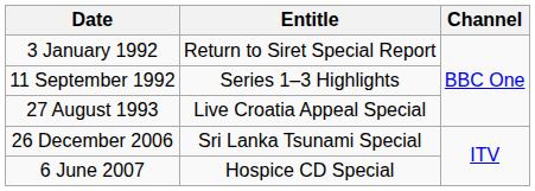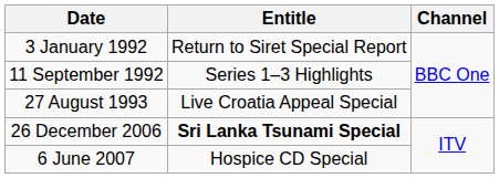26 December 2006 | Entitle: normal -> bold
